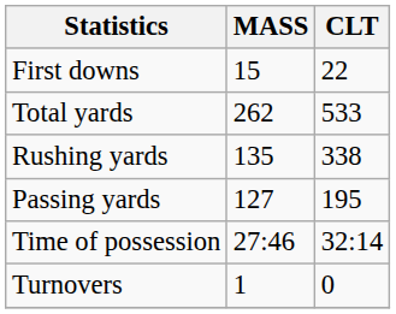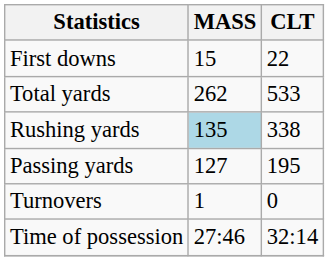Rushing yards | MASS: no background -> lightblue background
rows swapped: Turnovers <-> Time of possession
